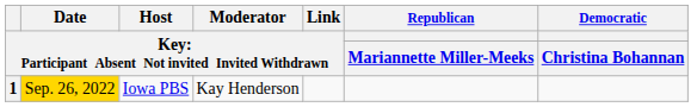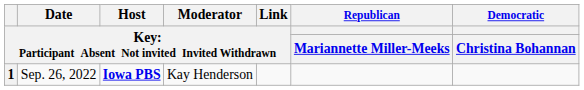1 | column 2: gold background -> no background
1 | column 3: normal -> bold
